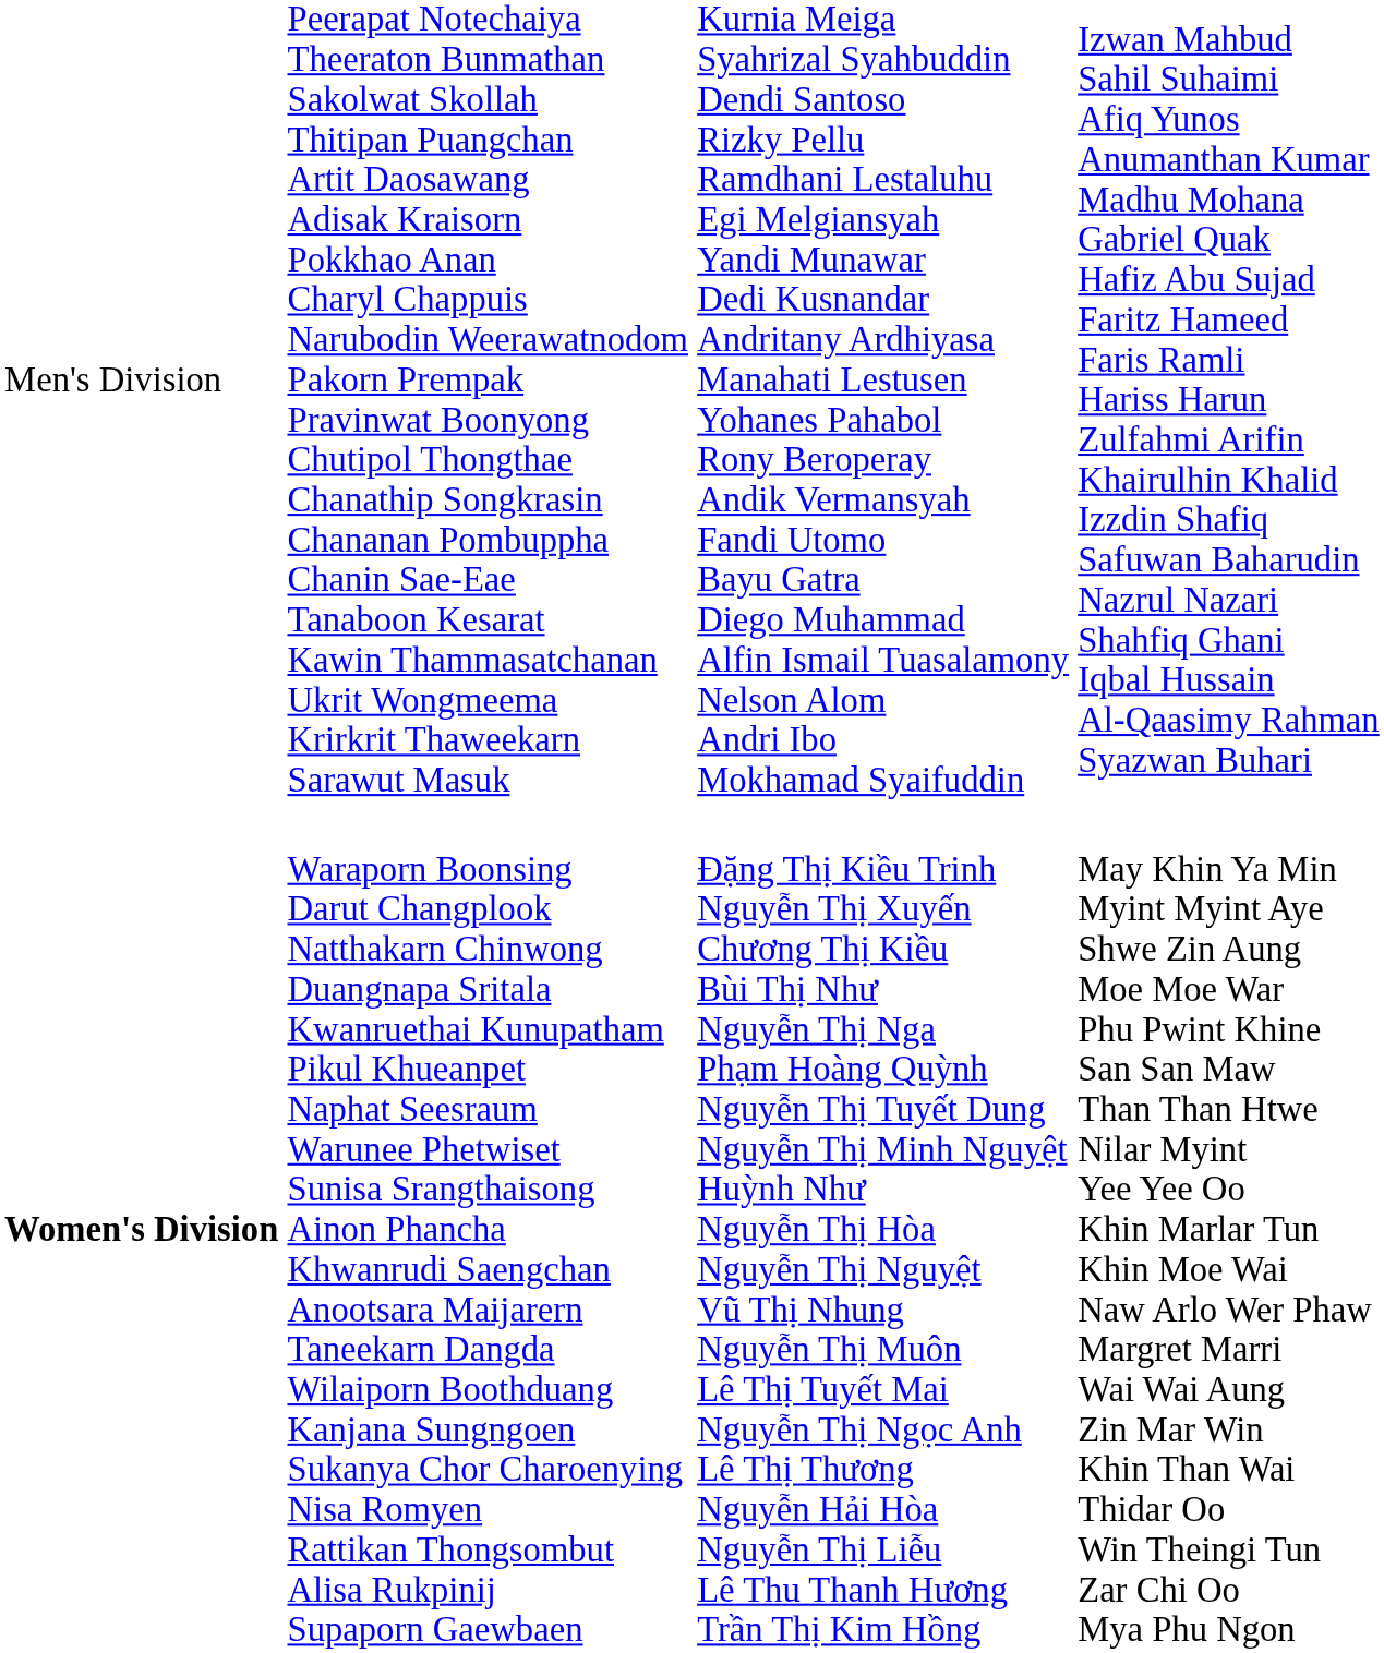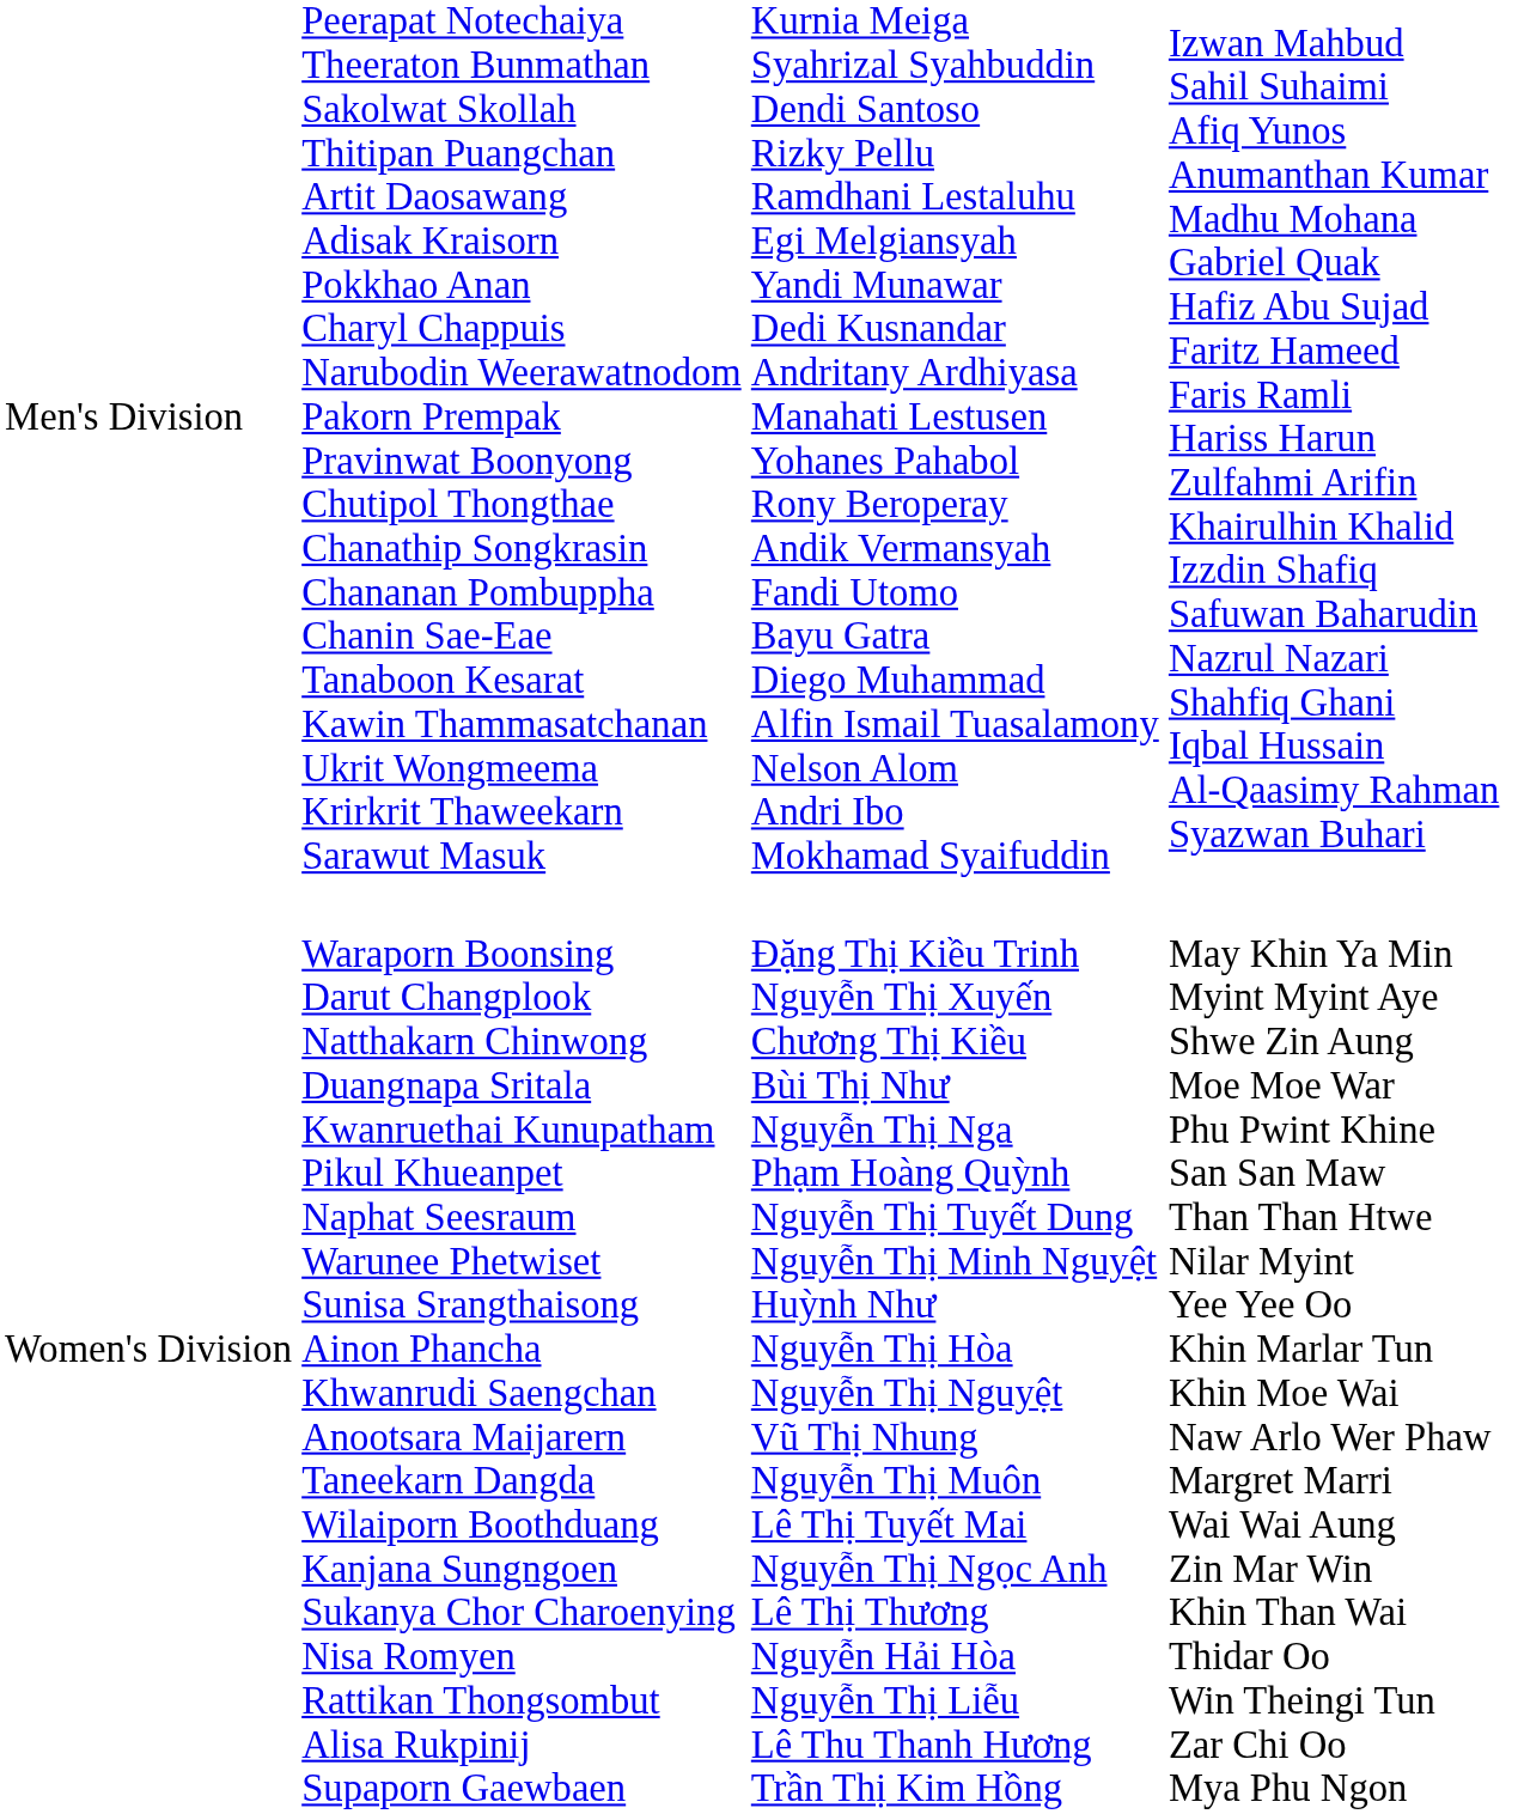Women's Division | column 1: bold -> normal
